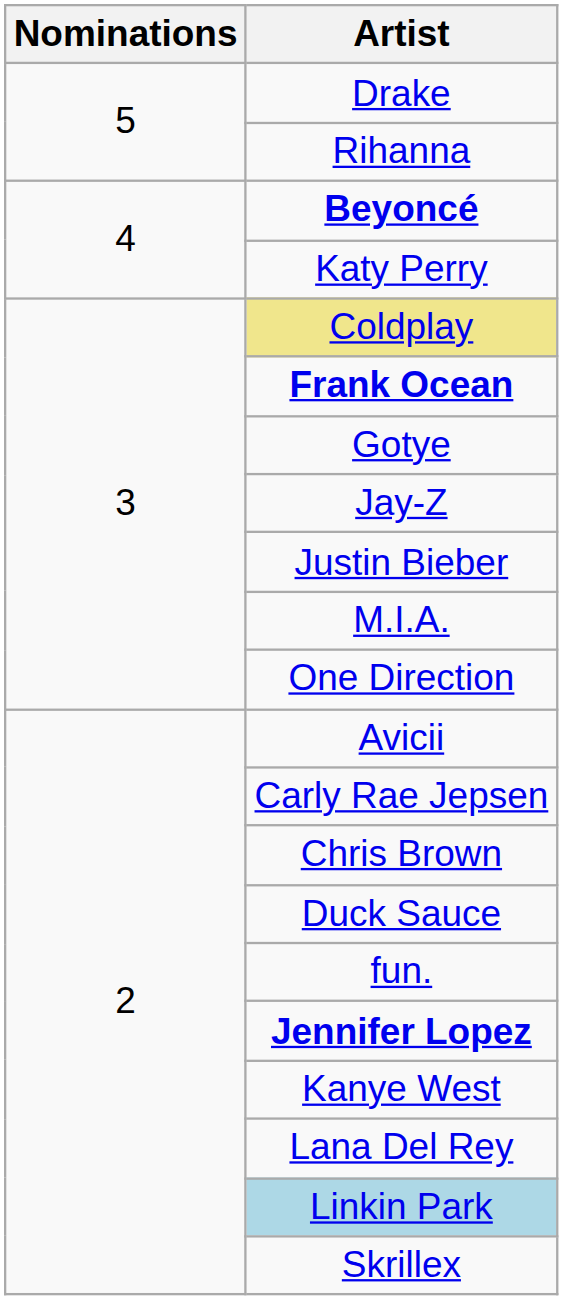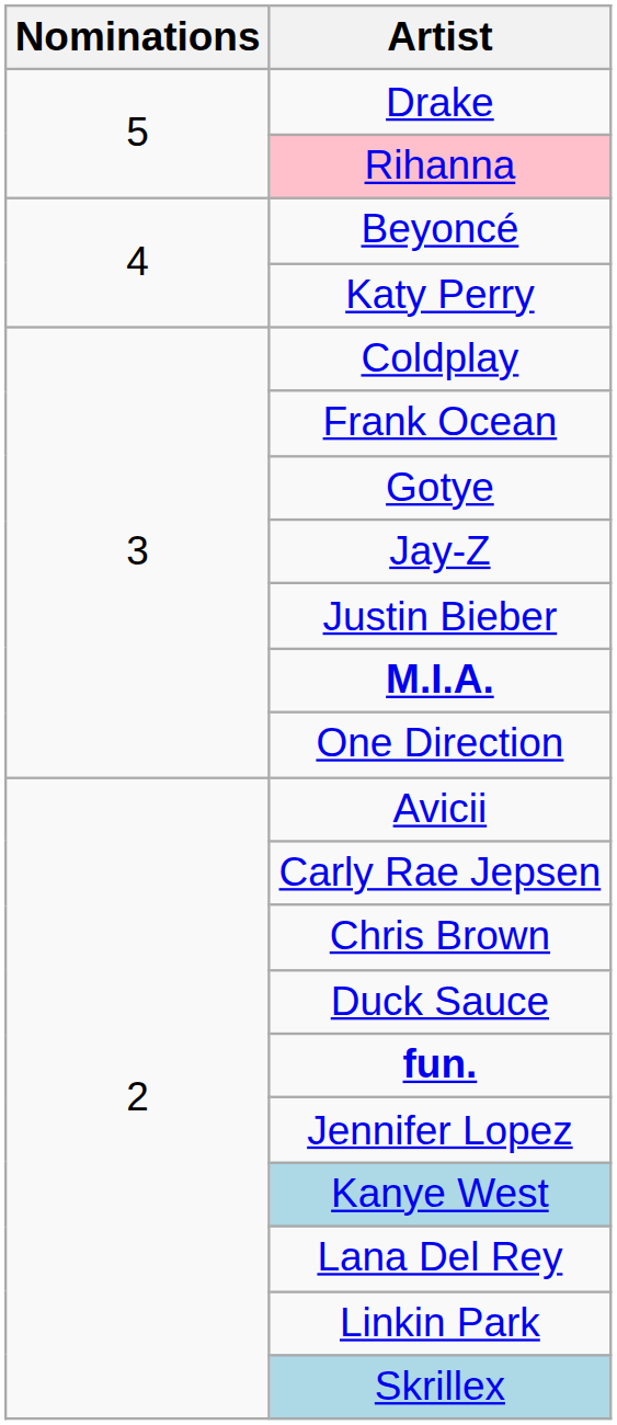Rihanna | Artist: no background -> pink background
Beyoncé | Artist: bold -> normal
Coldplay | Artist: khaki background -> no background
Frank Ocean | Artist: bold -> normal
M.I.A. | Artist: normal -> bold
fun. | Artist: normal -> bold
Jennifer Lopez | Artist: bold -> normal
Kanye West | Artist: no background -> lightblue background
Linkin Park | Artist: lightblue background -> no background
Skrillex | Artist: no background -> lightblue background
